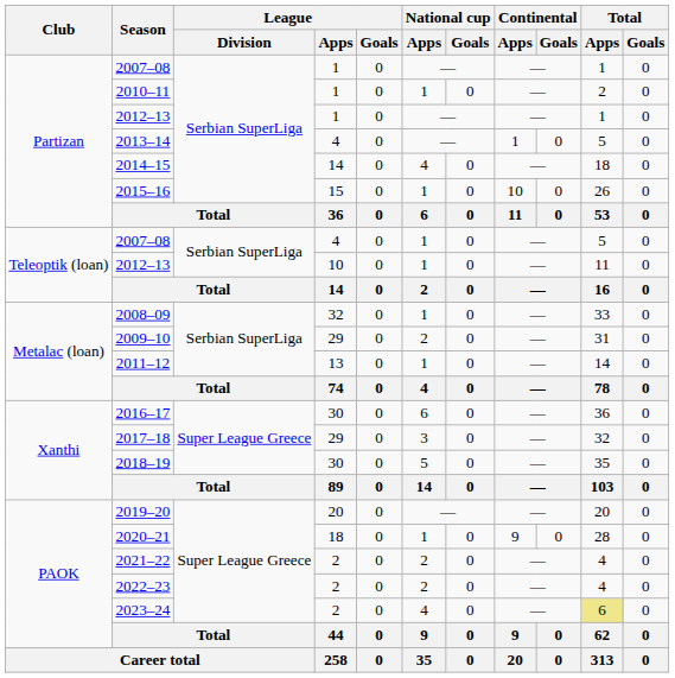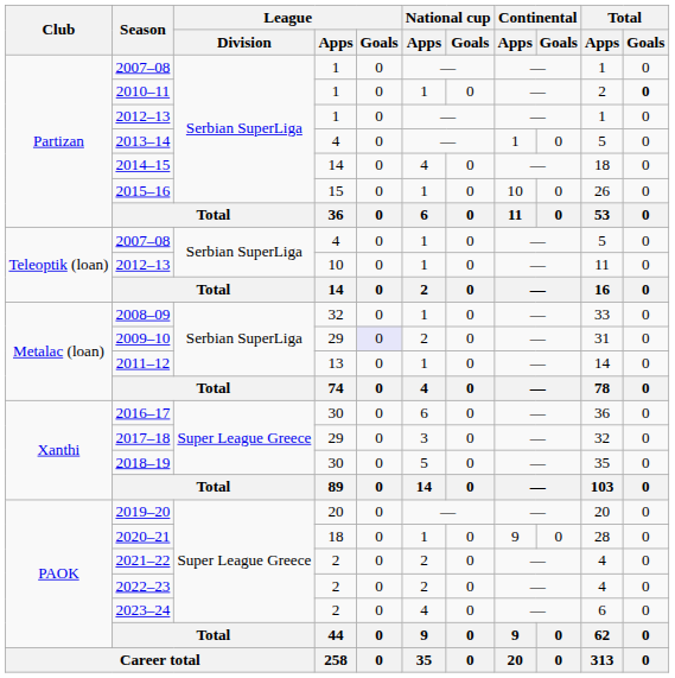2010–11 | Total / Goals: normal -> bold
2009–10 | League / Goals: no background -> lavender background
2023–24 | Total / Apps: khaki background -> no background
